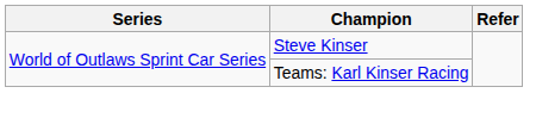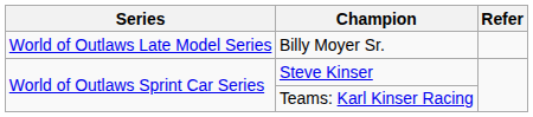+ row: World of Outlaws Late Model Series | Billy Moyer Sr.
